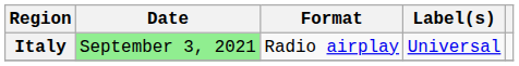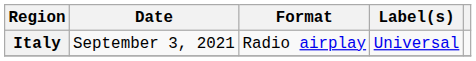Italy | Date: lightgreen background -> no background
